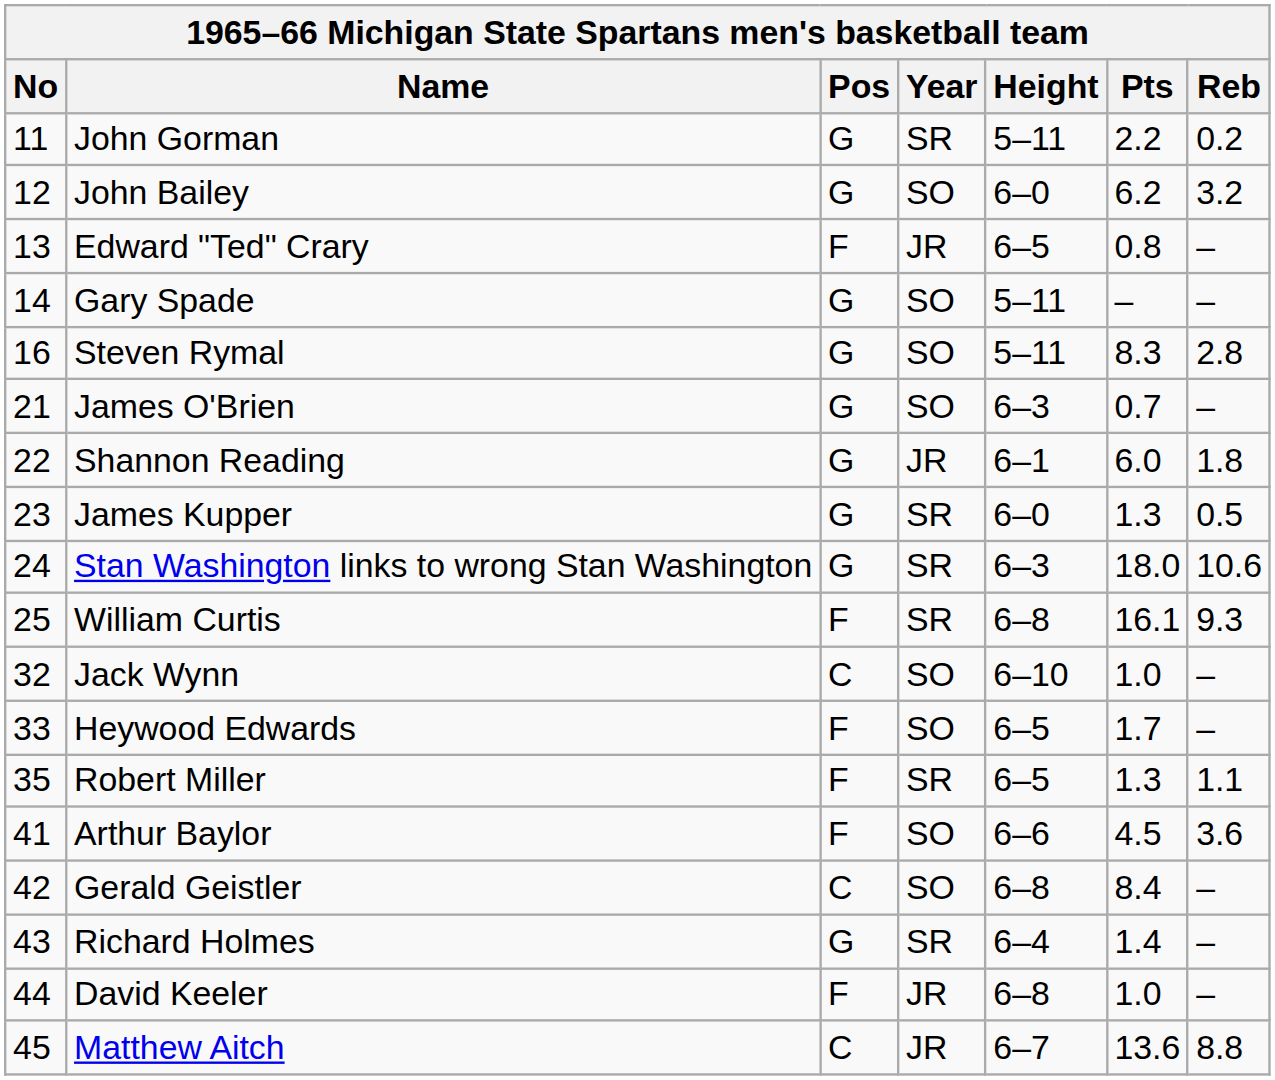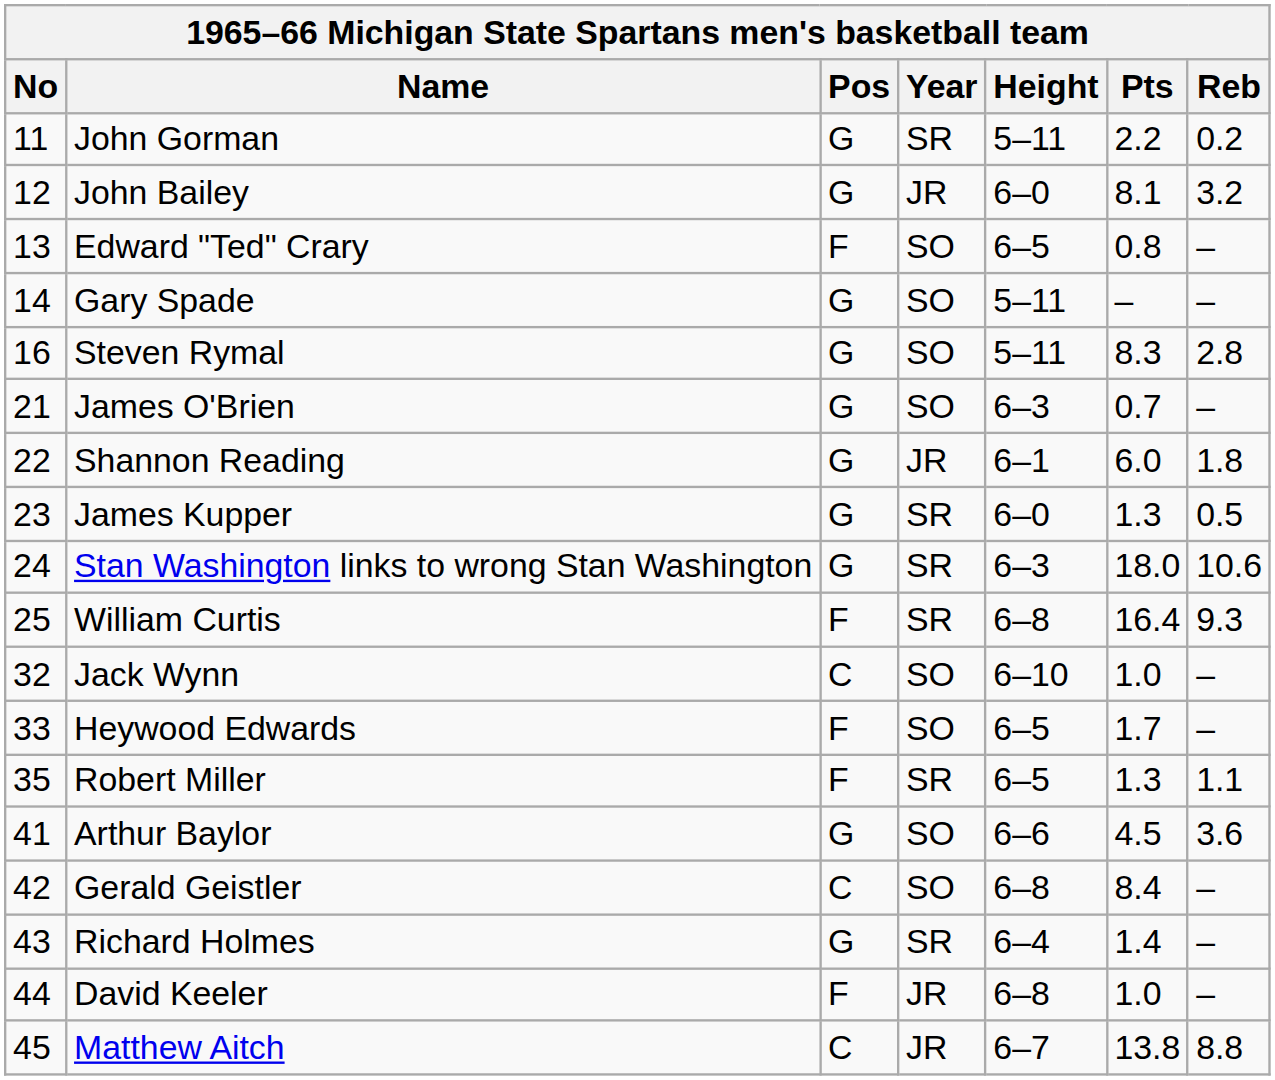John Bailey | Year: SO -> JR
John Bailey | Pts: 6.2 -> 8.1
Edward "Ted" Crary | Year: JR -> SO
William Curtis | Pts: 16.1 -> 16.4
Arthur Baylor | Pos: F -> G
Matthew Aitch | Pts: 13.6 -> 13.8
